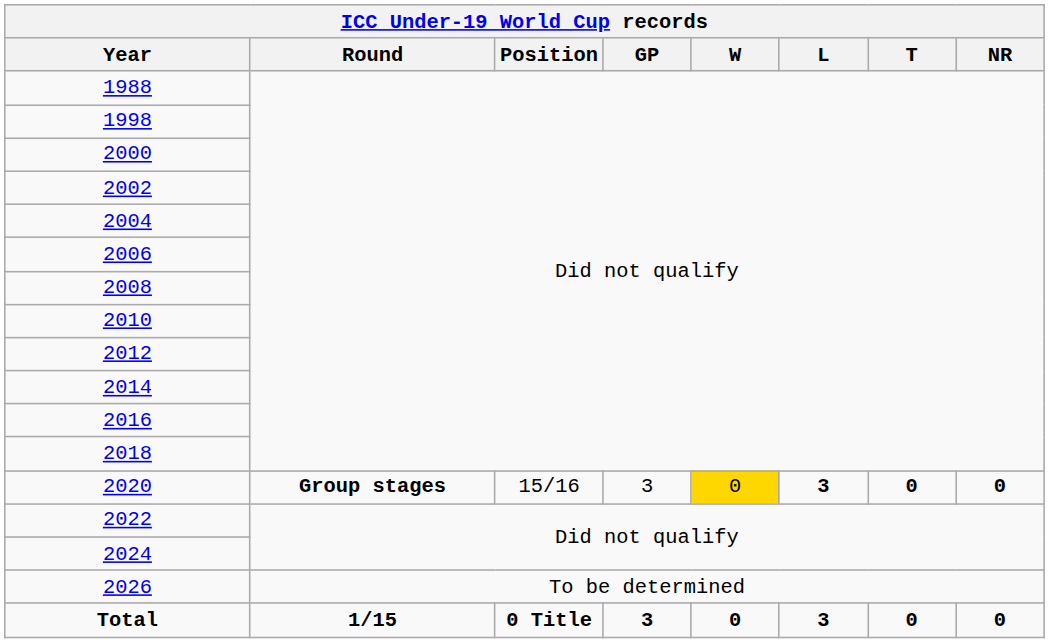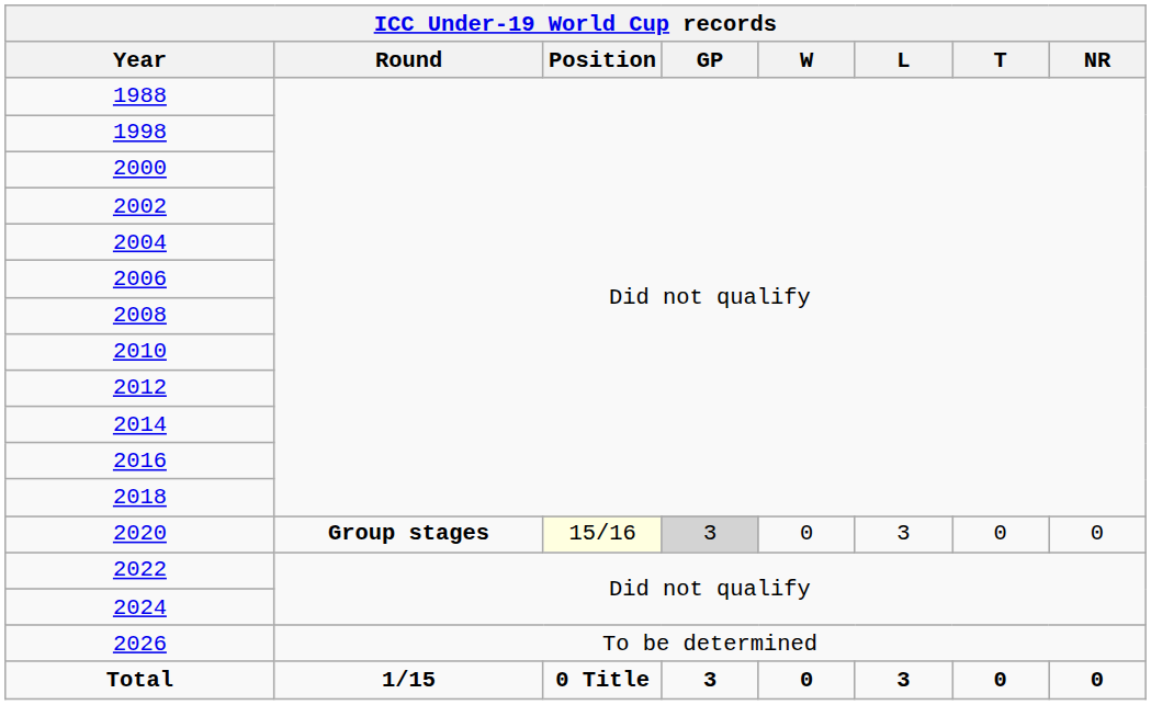2020 | Position: no background -> lightyellow background
2020 | GP: no background -> lightgrey background
2020 | W: gold background -> no background
2020 | L: bold -> normal
2020 | T: bold -> normal
2020 | NR: bold -> normal
